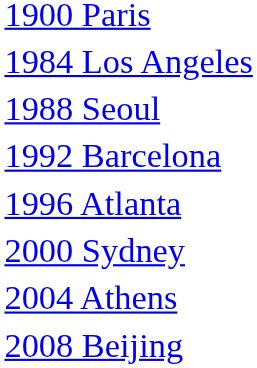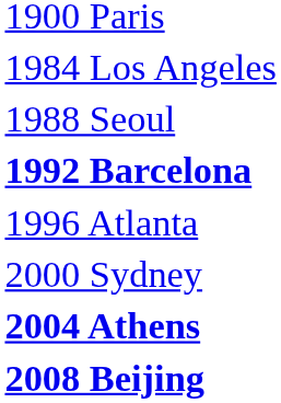1992 Barcelona | column 1: normal -> bold
2004 Athens | column 1: normal -> bold
2008 Beijing | column 1: normal -> bold
